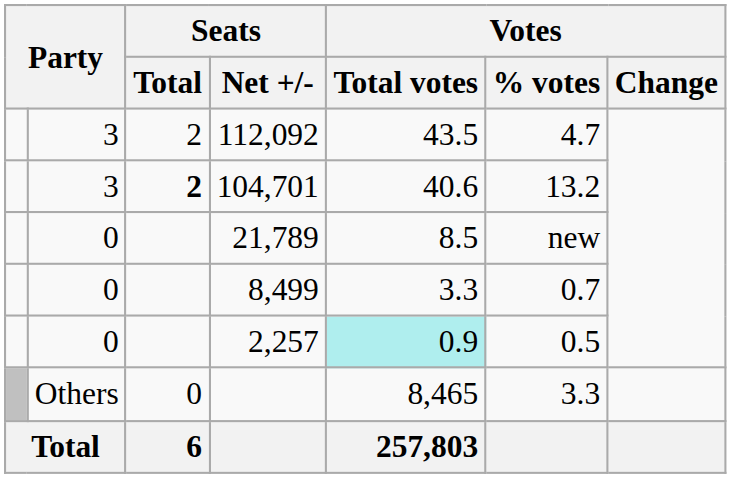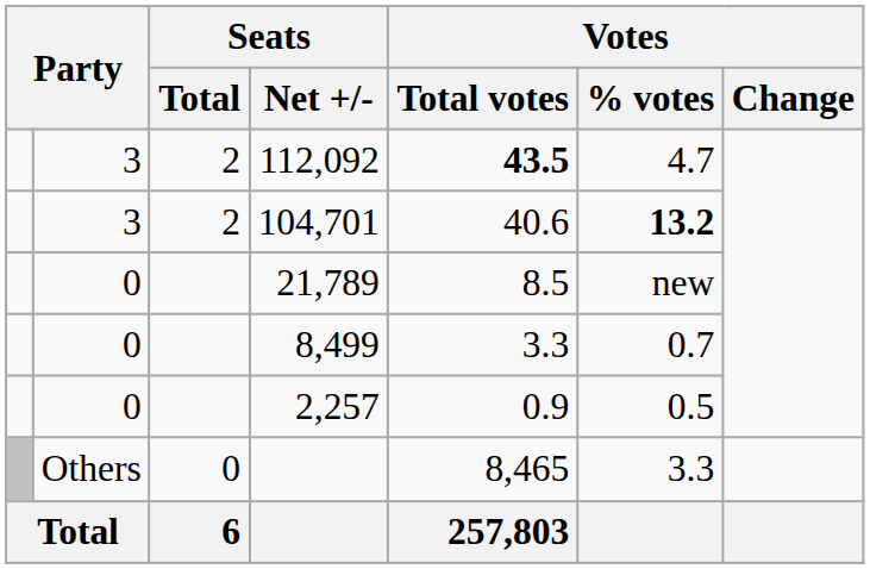112,092 | Votes / Total votes: normal -> bold
104,701 | Seats / Total: bold -> normal
104,701 | Votes / % votes: normal -> bold
2,257 | Votes / Total votes: paleturquoise background -> no background
